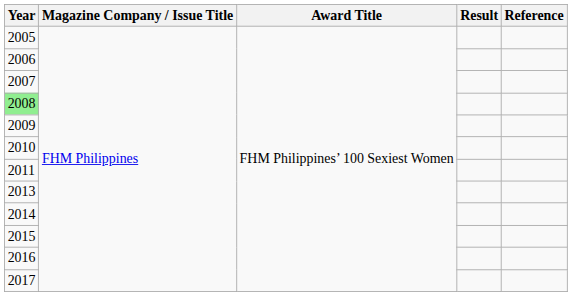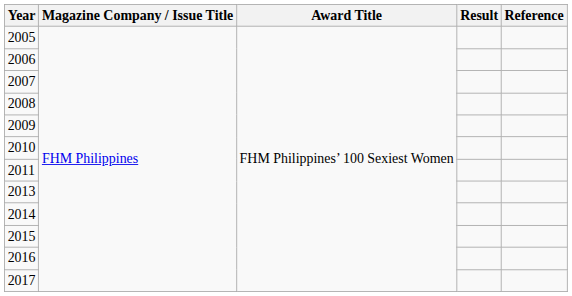2008 | Year: lightgreen background -> no background
